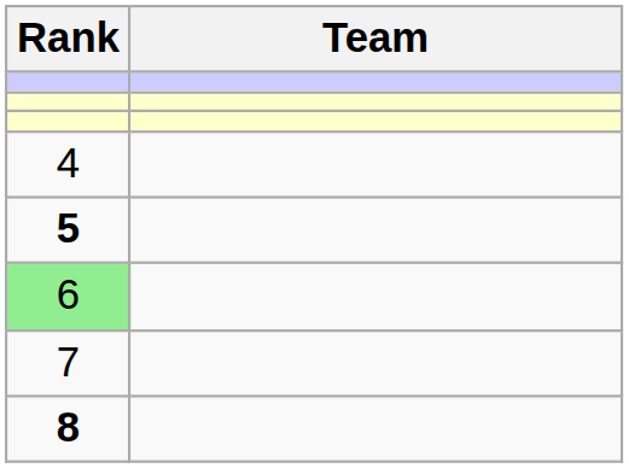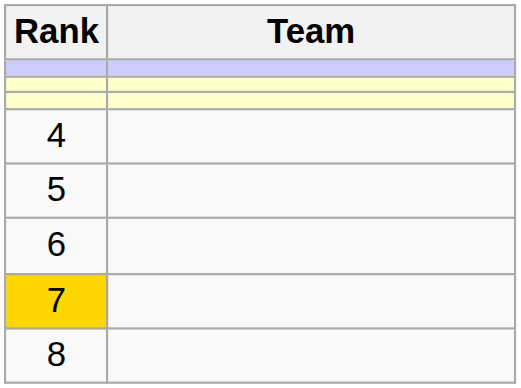row 6 | Rank: bold -> normal
row 7 | Rank: lightgreen background -> no background
row 8 | Rank: no background -> gold background
row 9 | Rank: bold -> normal
